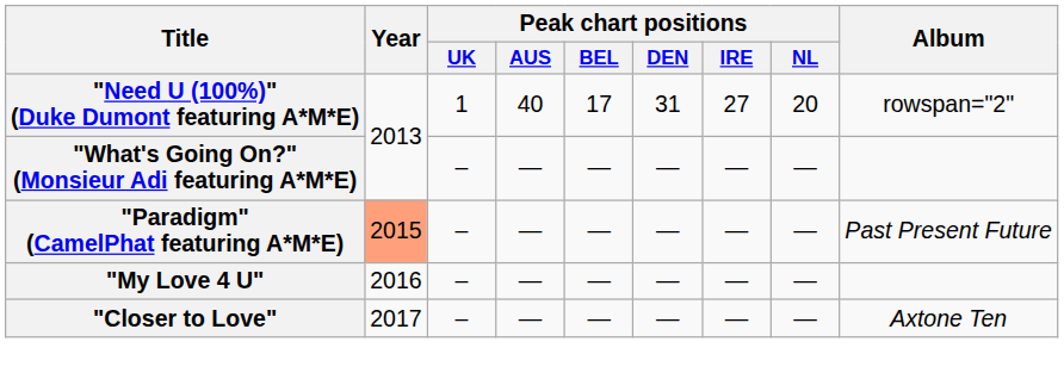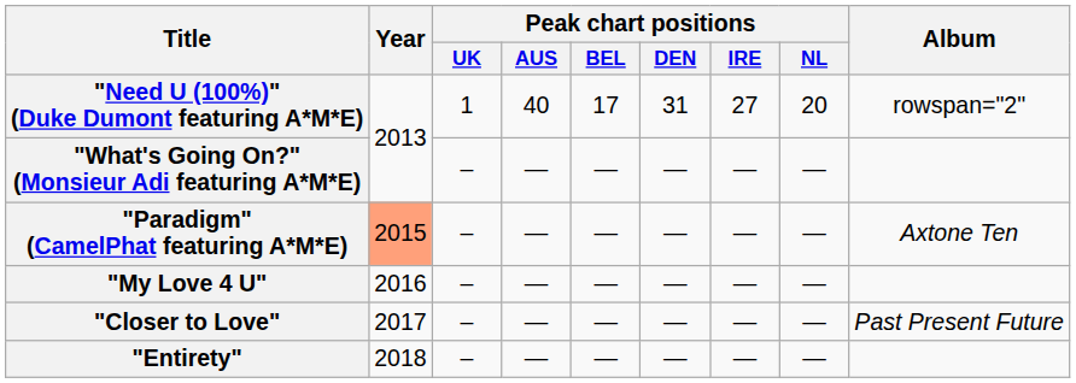"Paradigm" (CamelPhat featuring A*M*E) | Album: Past Present Future -> Axtone Ten
"Closer to Love" | Album: Axtone Ten -> Past Present Future
+ row: "Entirety" | 2018 | – | — | — | — | — | —
